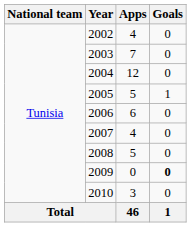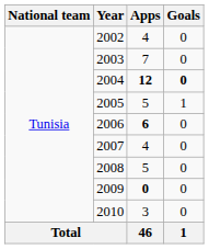2004 | Apps: normal -> bold
2004 | Goals: normal -> bold
2006 | Apps: normal -> bold
2009 | Apps: normal -> bold
2009 | Goals: bold -> normal
